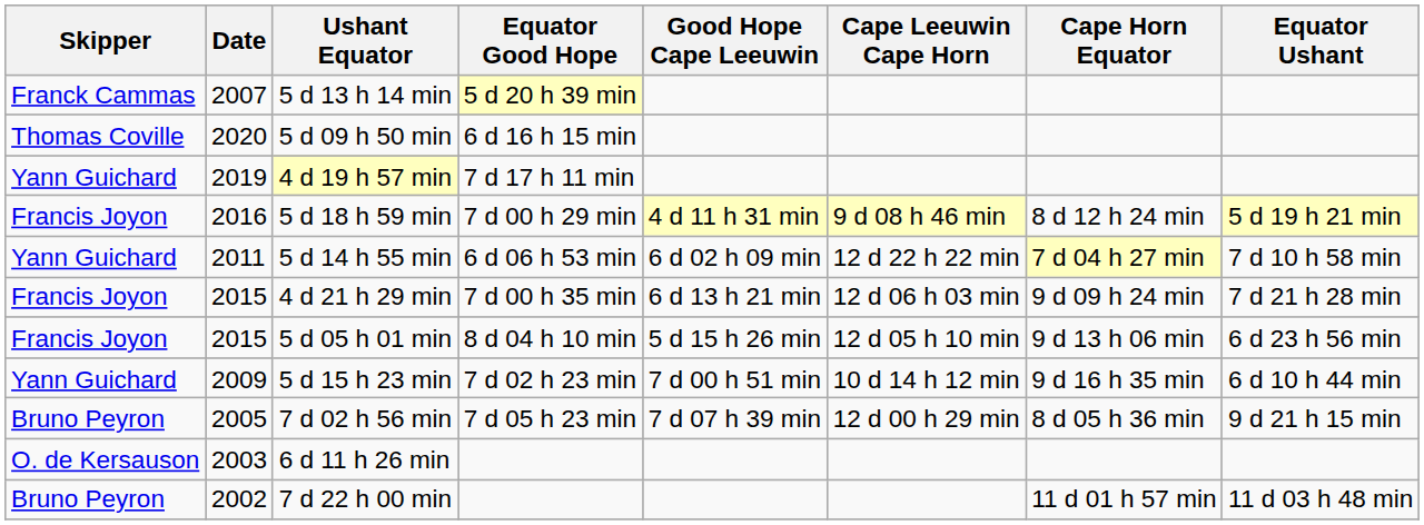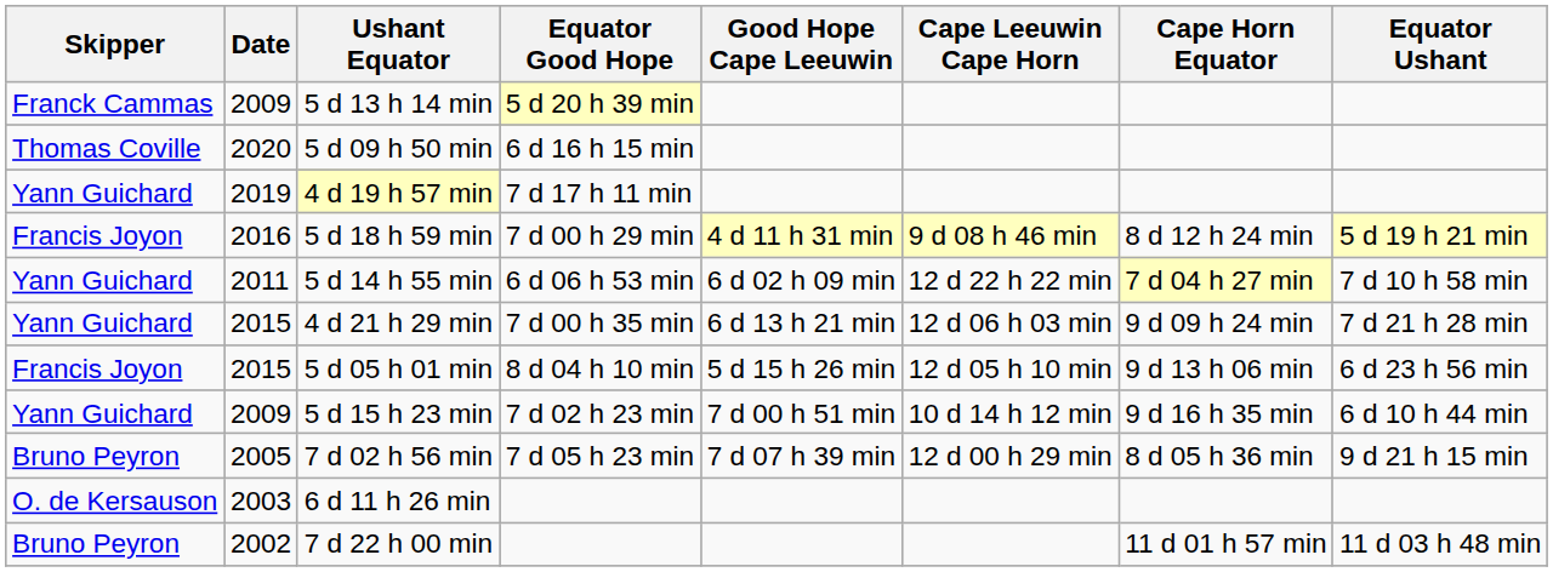5 d 13 h 14 min | Date: 2007 -> 2009
4 d 21 h 29 min | Skipper: Francis Joyon -> Yann Guichard
